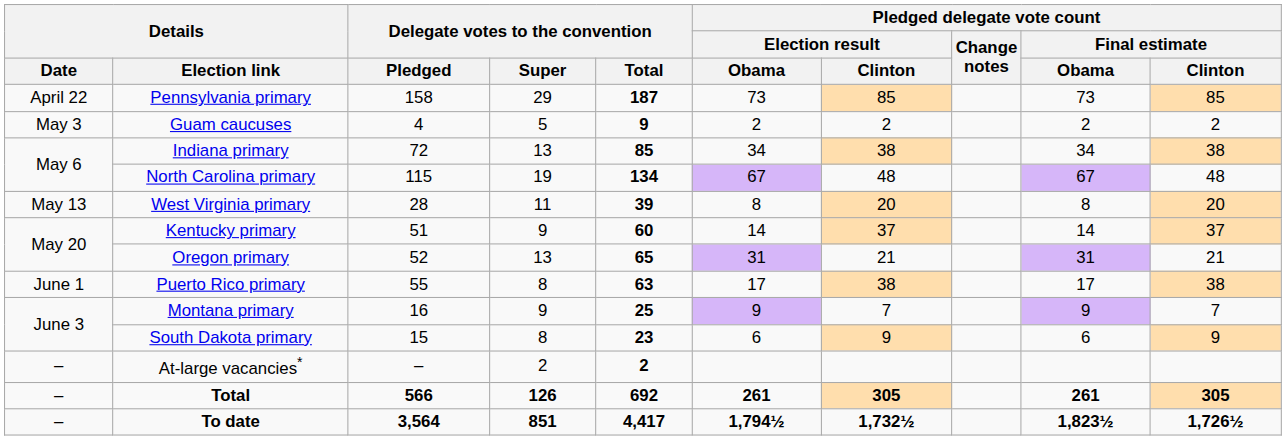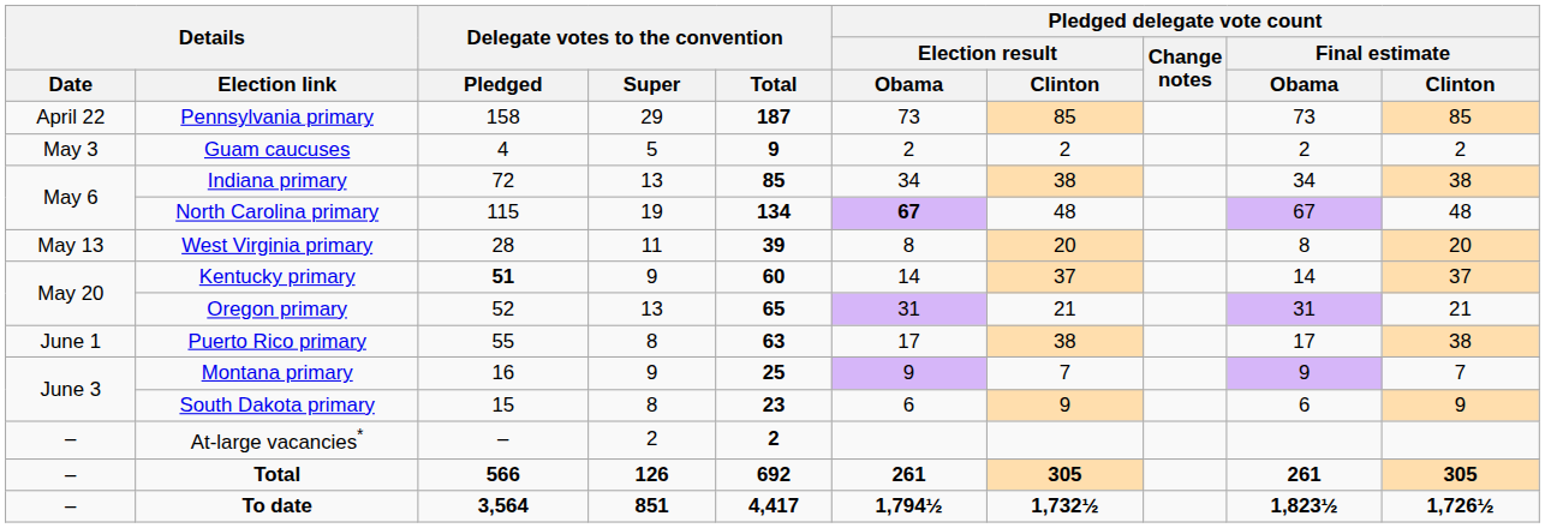North Carolina primary | Pledged delegate vote count / Election result / Obama: normal -> bold
Kentucky primary | Delegate votes to the convention / Pledged: normal -> bold
